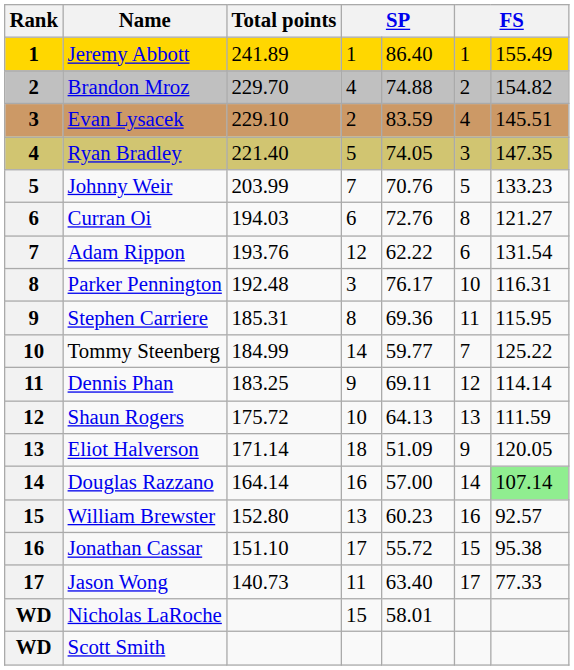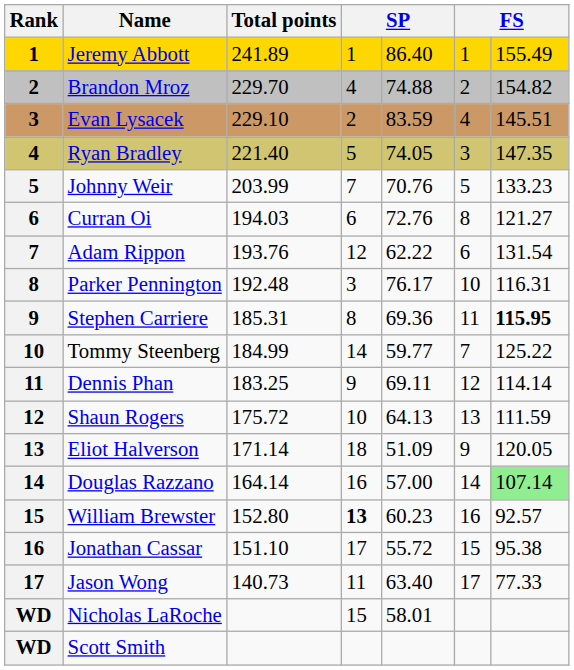Stephen Carriere | column 7: normal -> bold
William Brewster | column 4: normal -> bold
